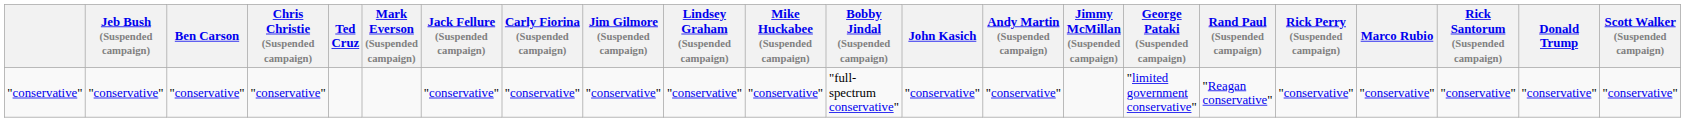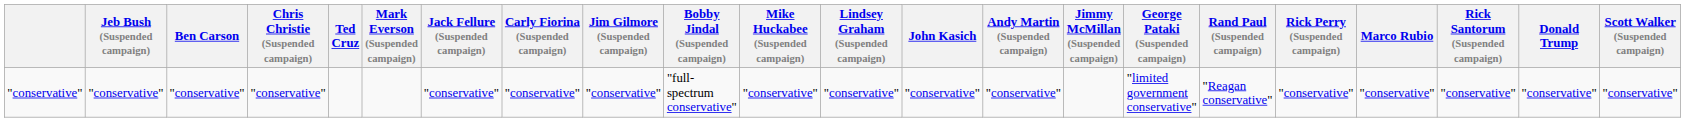columns swapped: Lindsey Graham (Suspended campaign) <-> Bobby Jindal (Suspended campaign)
